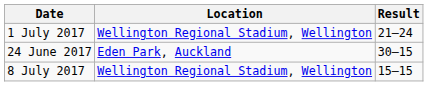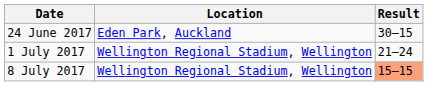rows swapped: 24 June 2017 <-> 1 July 2017
8 July 2017 | Result: no background -> lightsalmon background
